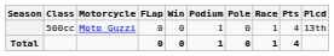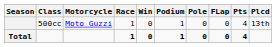columns swapped: Race <-> FLap
